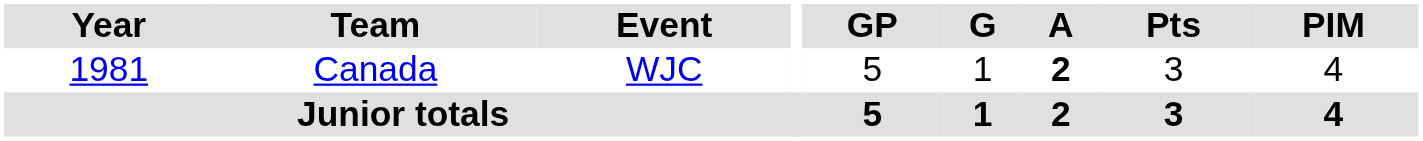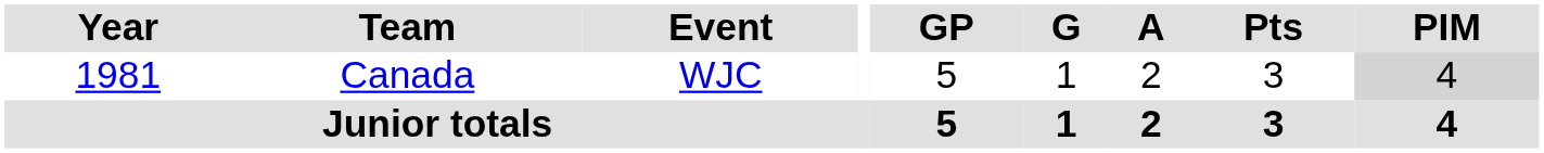Canada | A: bold -> normal
Canada | PIM: no background -> lightgrey background
